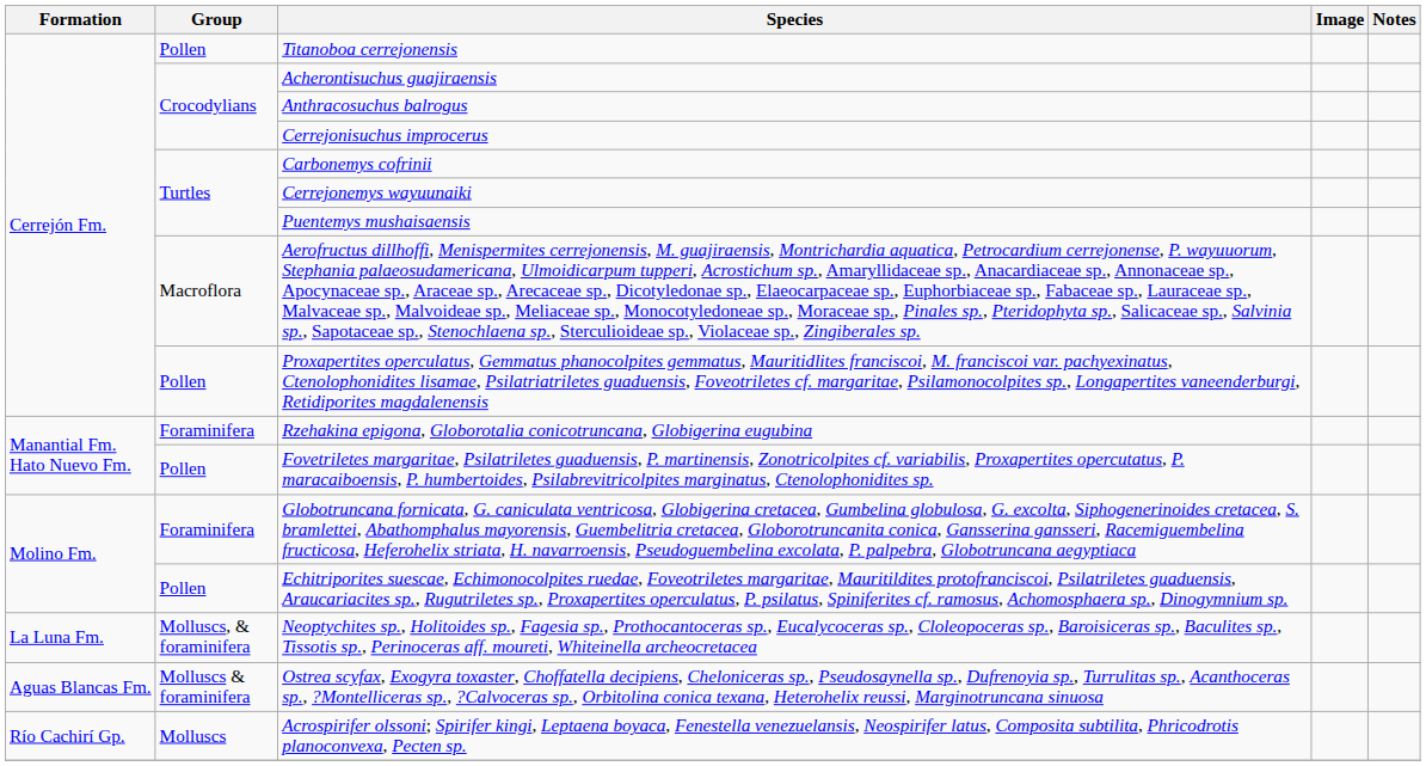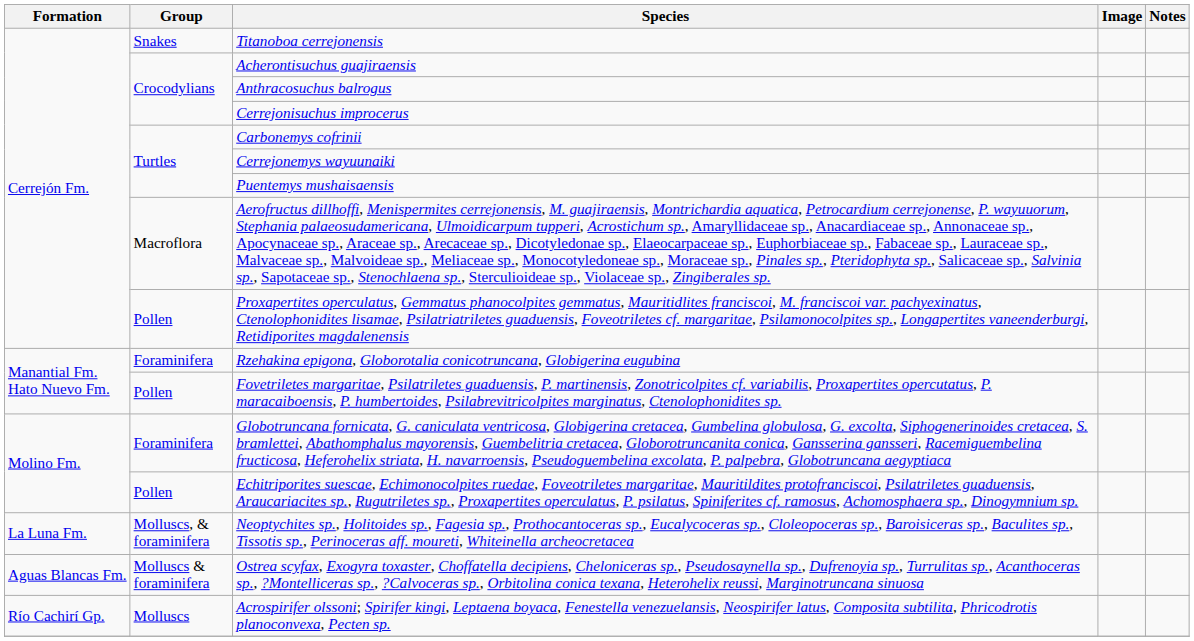Titanoboa cerrejonensis | Group: Pollen -> Snakes
